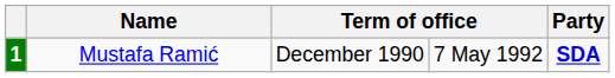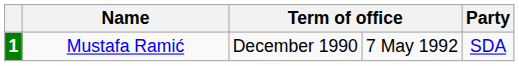1 | Party: bold -> normal
